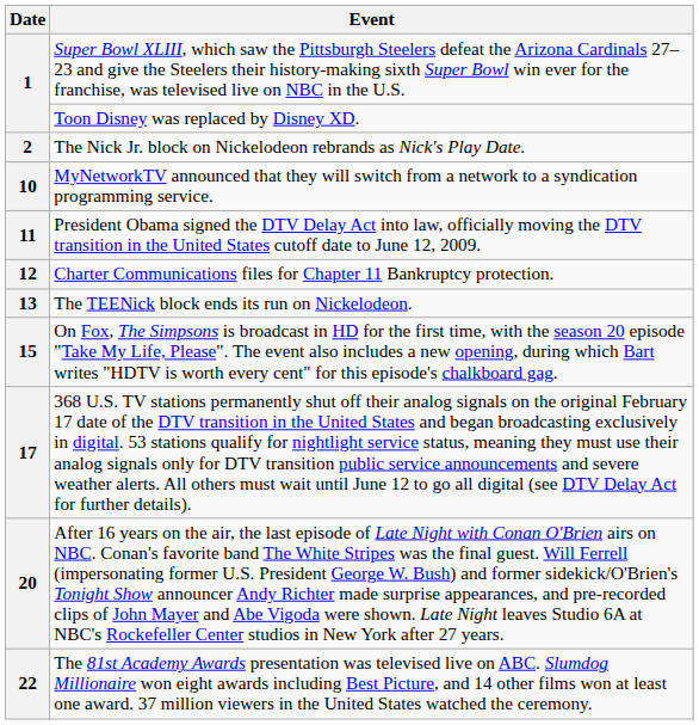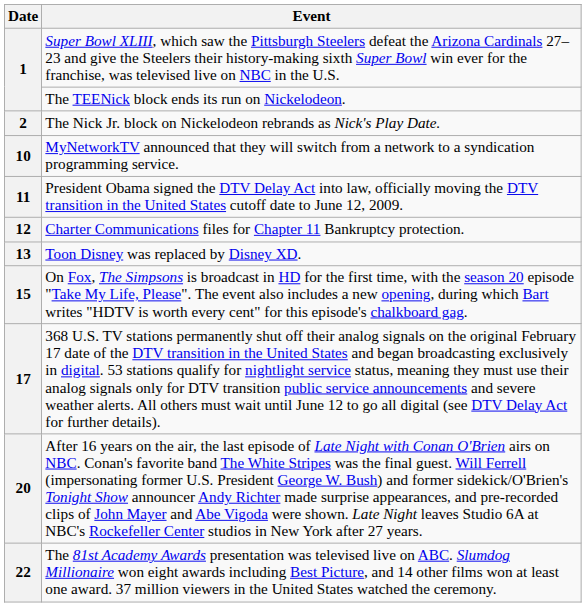row 3 | Event: Toon Disney was replaced by Disney XD. -> The TEENick block ends its run on Nickelodeon.
row 8 | Event: The TEENick block ends its run on Nickelodeon. -> Toon Disney was replaced by Disney XD.
